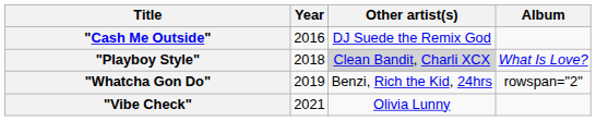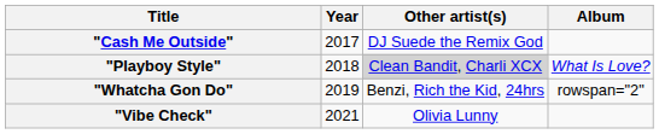"Cash Me Outside" | Year: 2016 -> 2017
